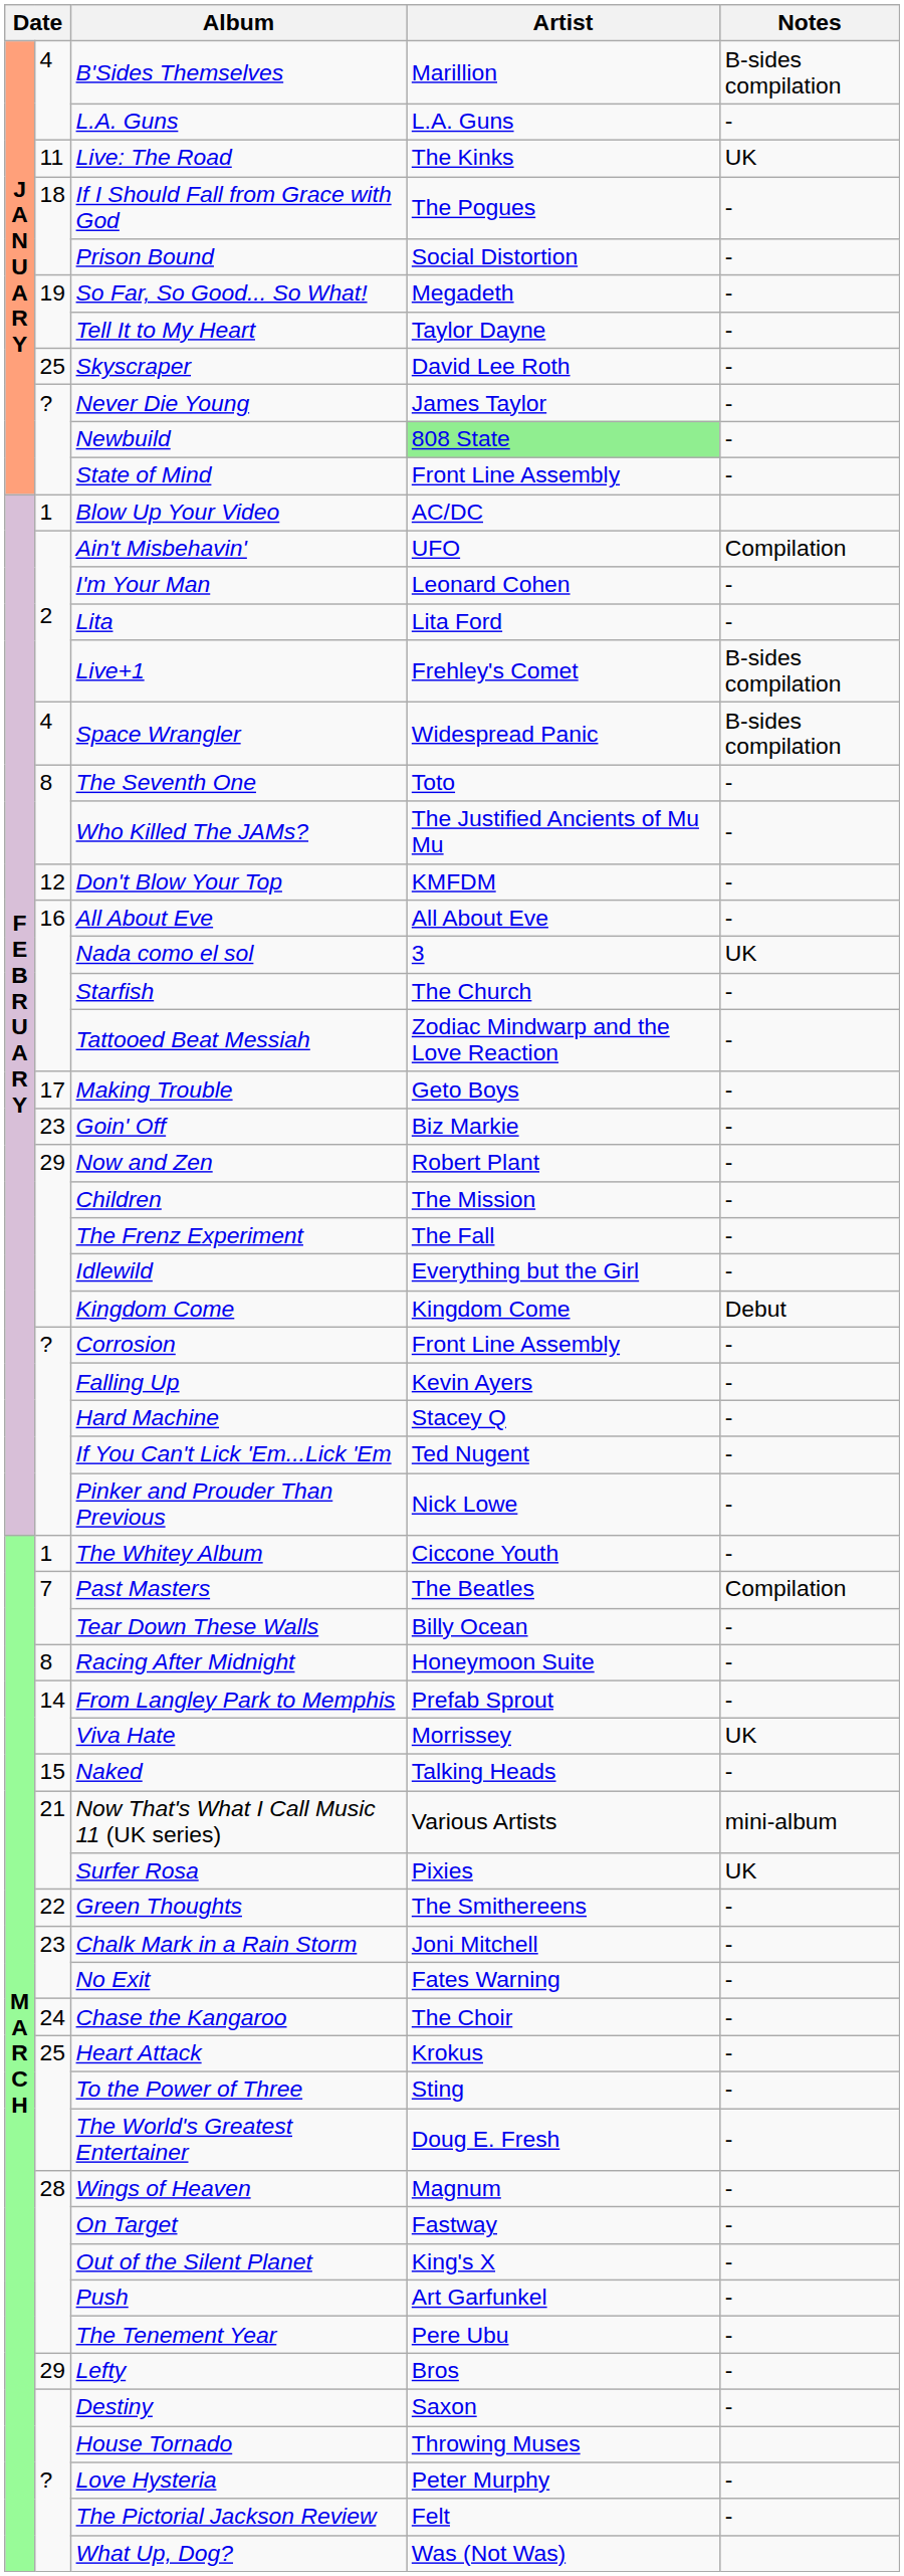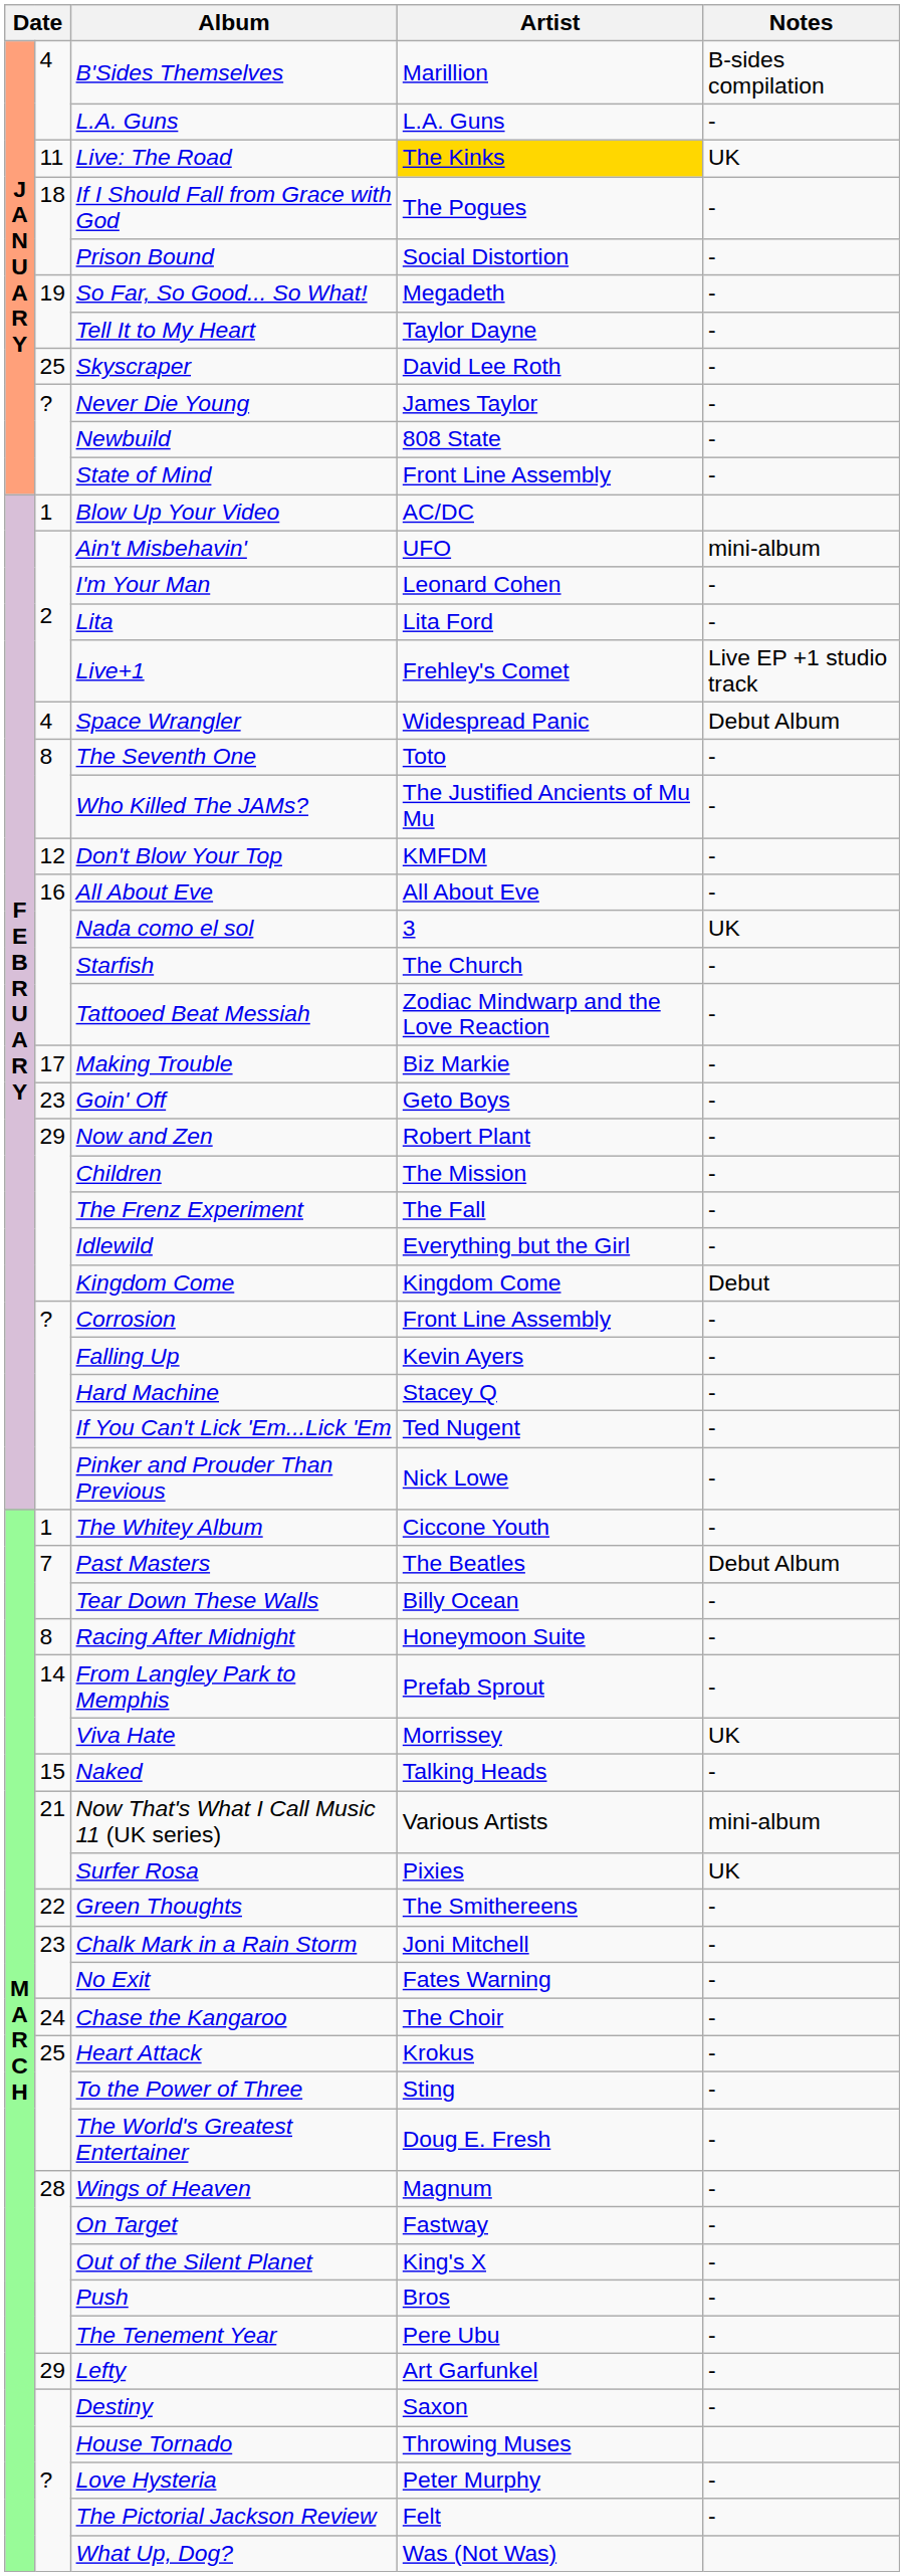Live: The Road | Artist: no background -> gold background
Newbuild | Artist: lightgreen background -> no background
Ain't Misbehavin' | Notes: Compilation -> mini-album
Live+1 | Notes: B-sides compilation -> Live EP +1 studio track
Space Wrangler | Notes: B-sides compilation -> Debut Album
Making Trouble | Artist: Geto Boys -> Biz Markie
Goin' Off | Artist: Biz Markie -> Geto Boys
Past Masters | Notes: Compilation -> Debut Album
Push | Artist: Art Garfunkel -> Bros
Lefty | Artist: Bros -> Art Garfunkel
